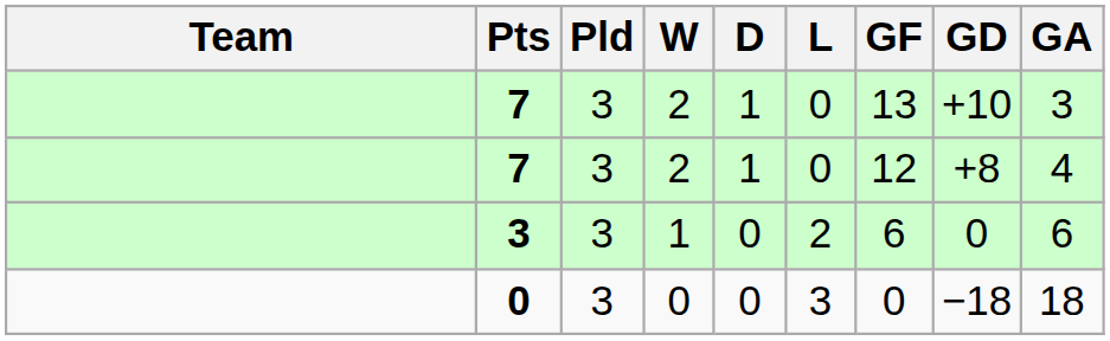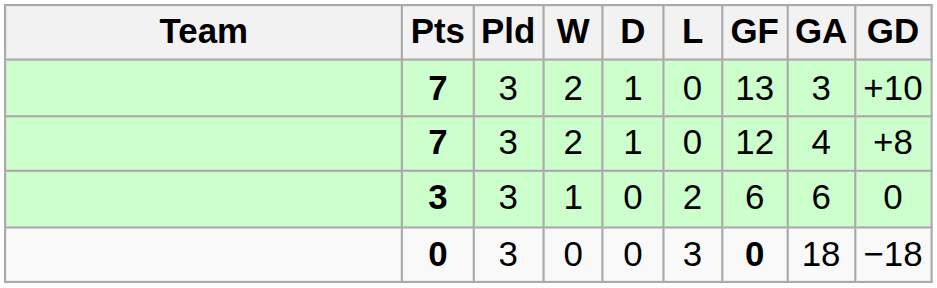columns swapped: GA <-> GD
row 5 | GF: normal -> bold
